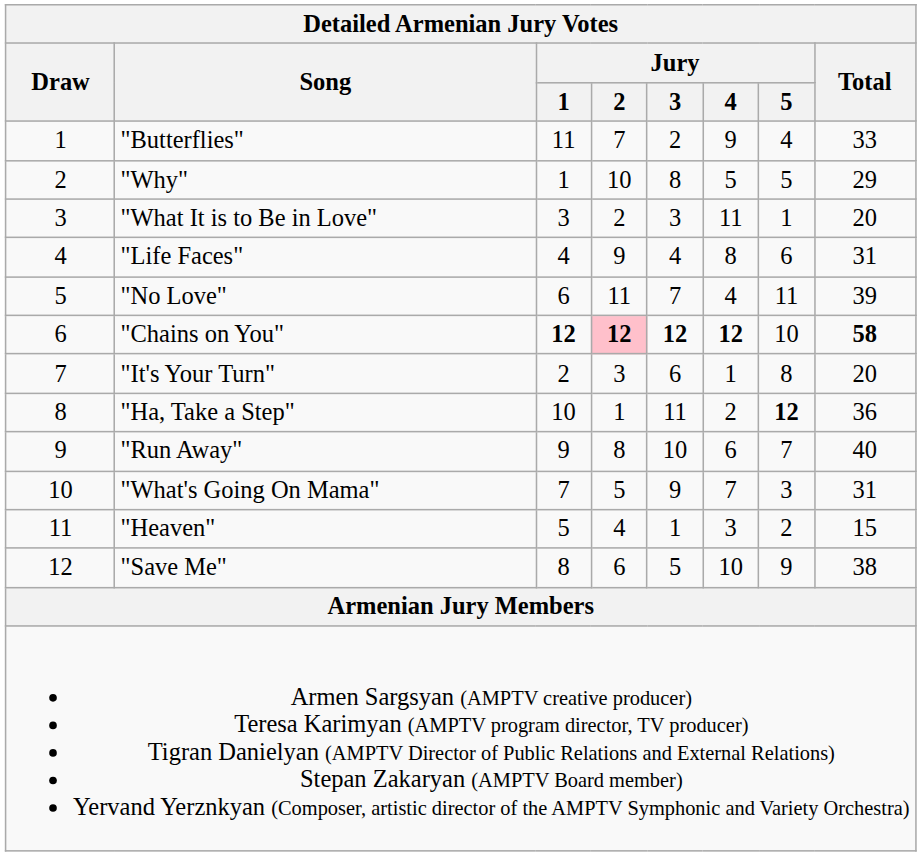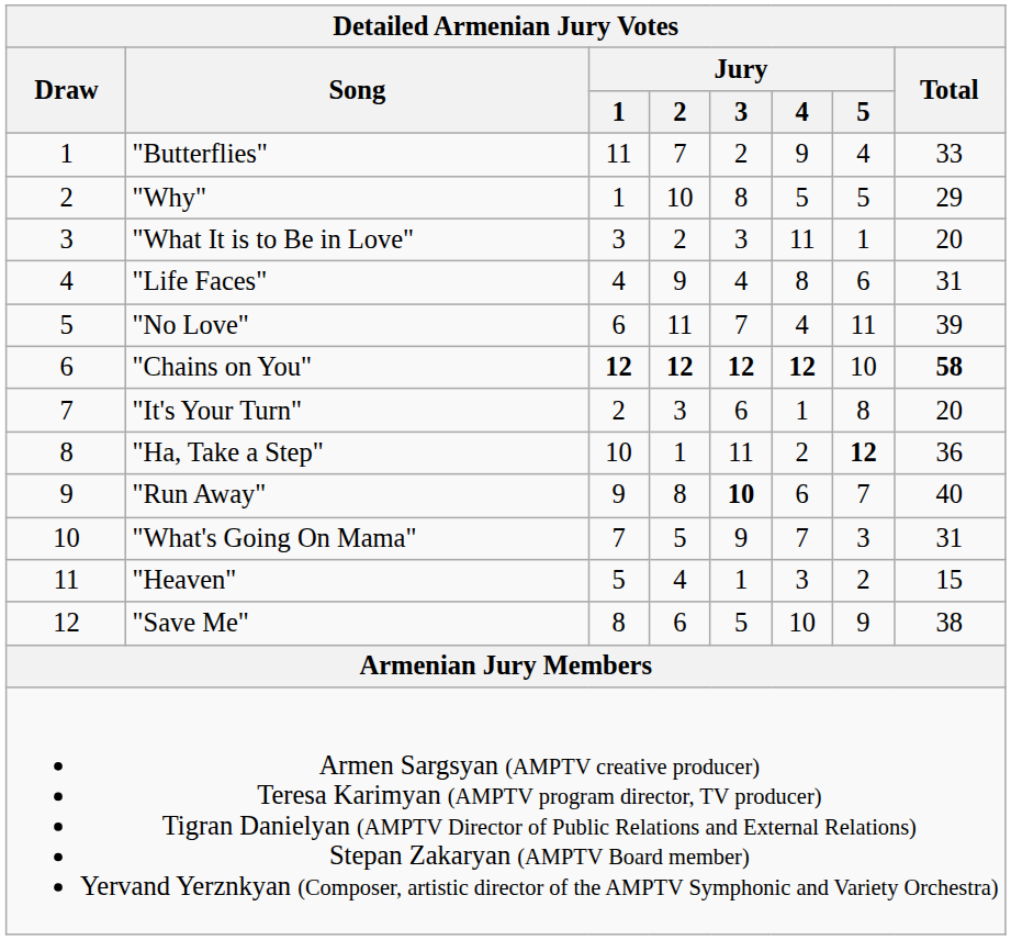"Chains on You" | Jury / 2: pink background -> no background
"Run Away" | Jury / 3: normal -> bold
